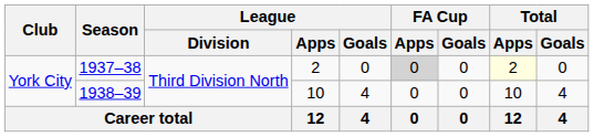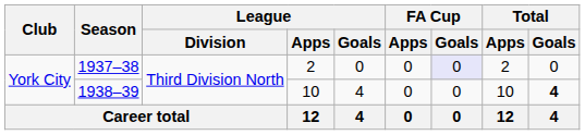1937–38 | FA Cup / Apps: lightgrey background -> no background
1937–38 | FA Cup / Goals: no background -> lavender background
1937–38 | Total / Apps: lightyellow background -> no background
1938–39 | Total / Goals: normal -> bold
